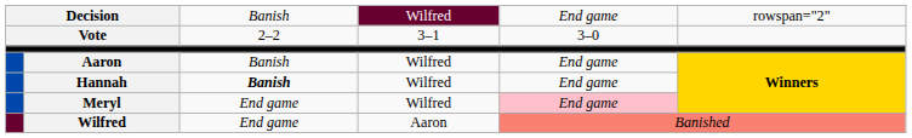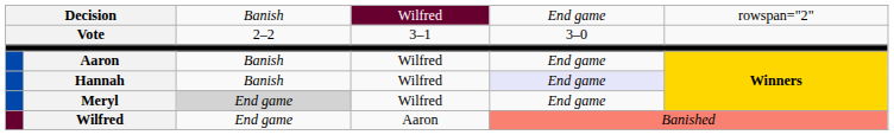Hannah | column 3: bold -> normal
Hannah | column 5: no background -> lavender background
Meryl | column 3: no background -> lightgrey background
Meryl | column 5: pink background -> no background
